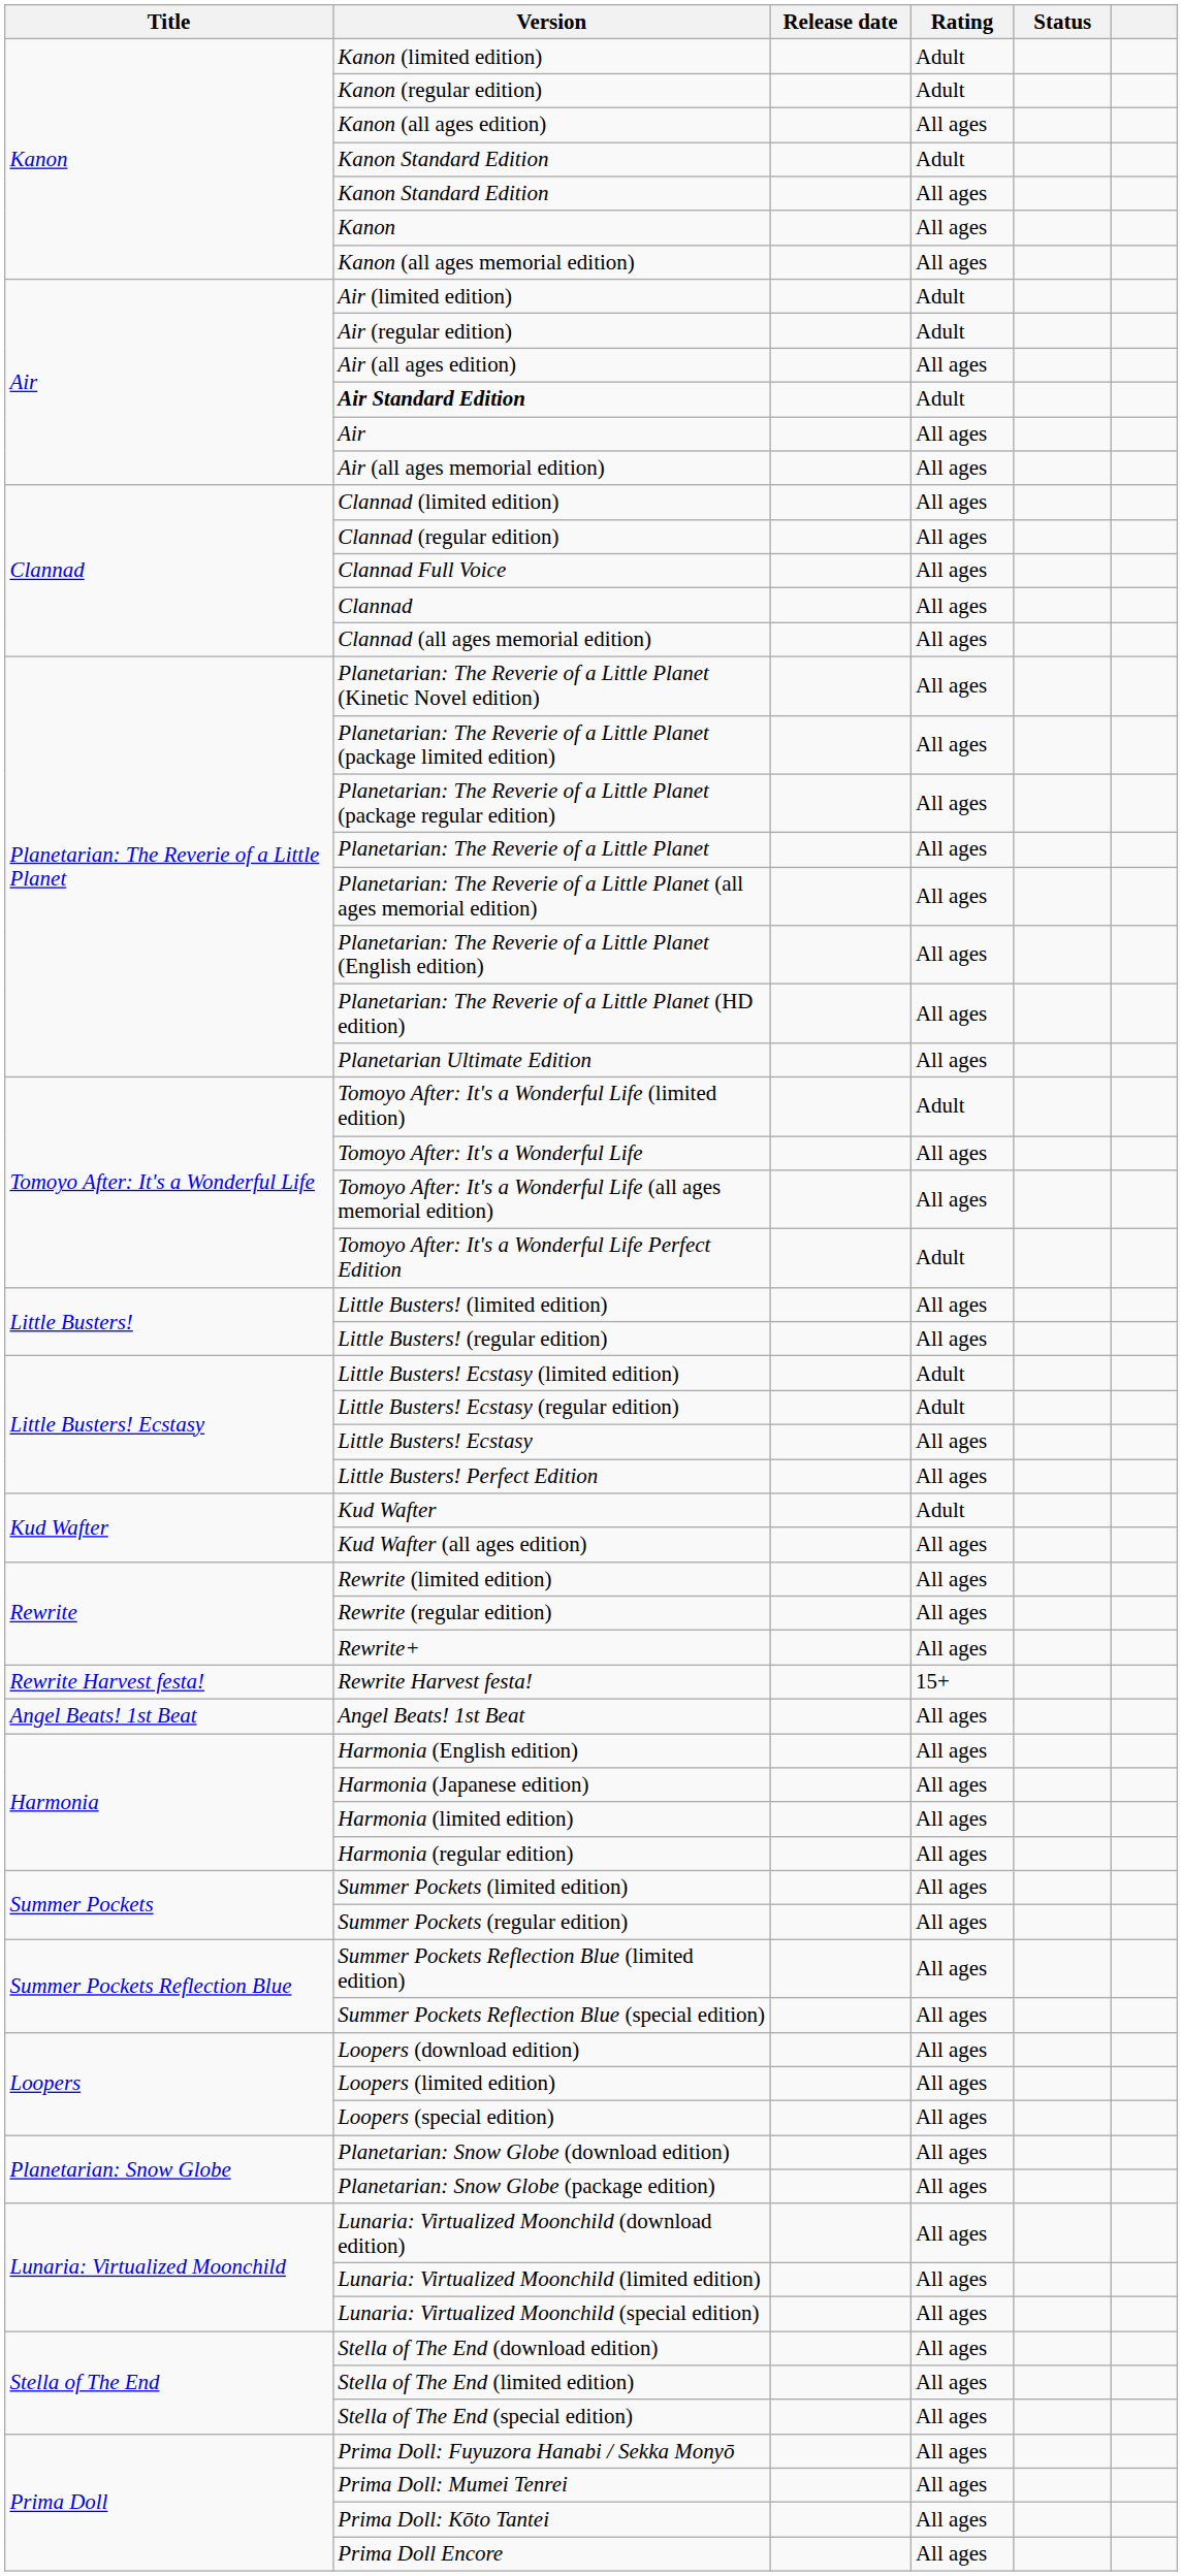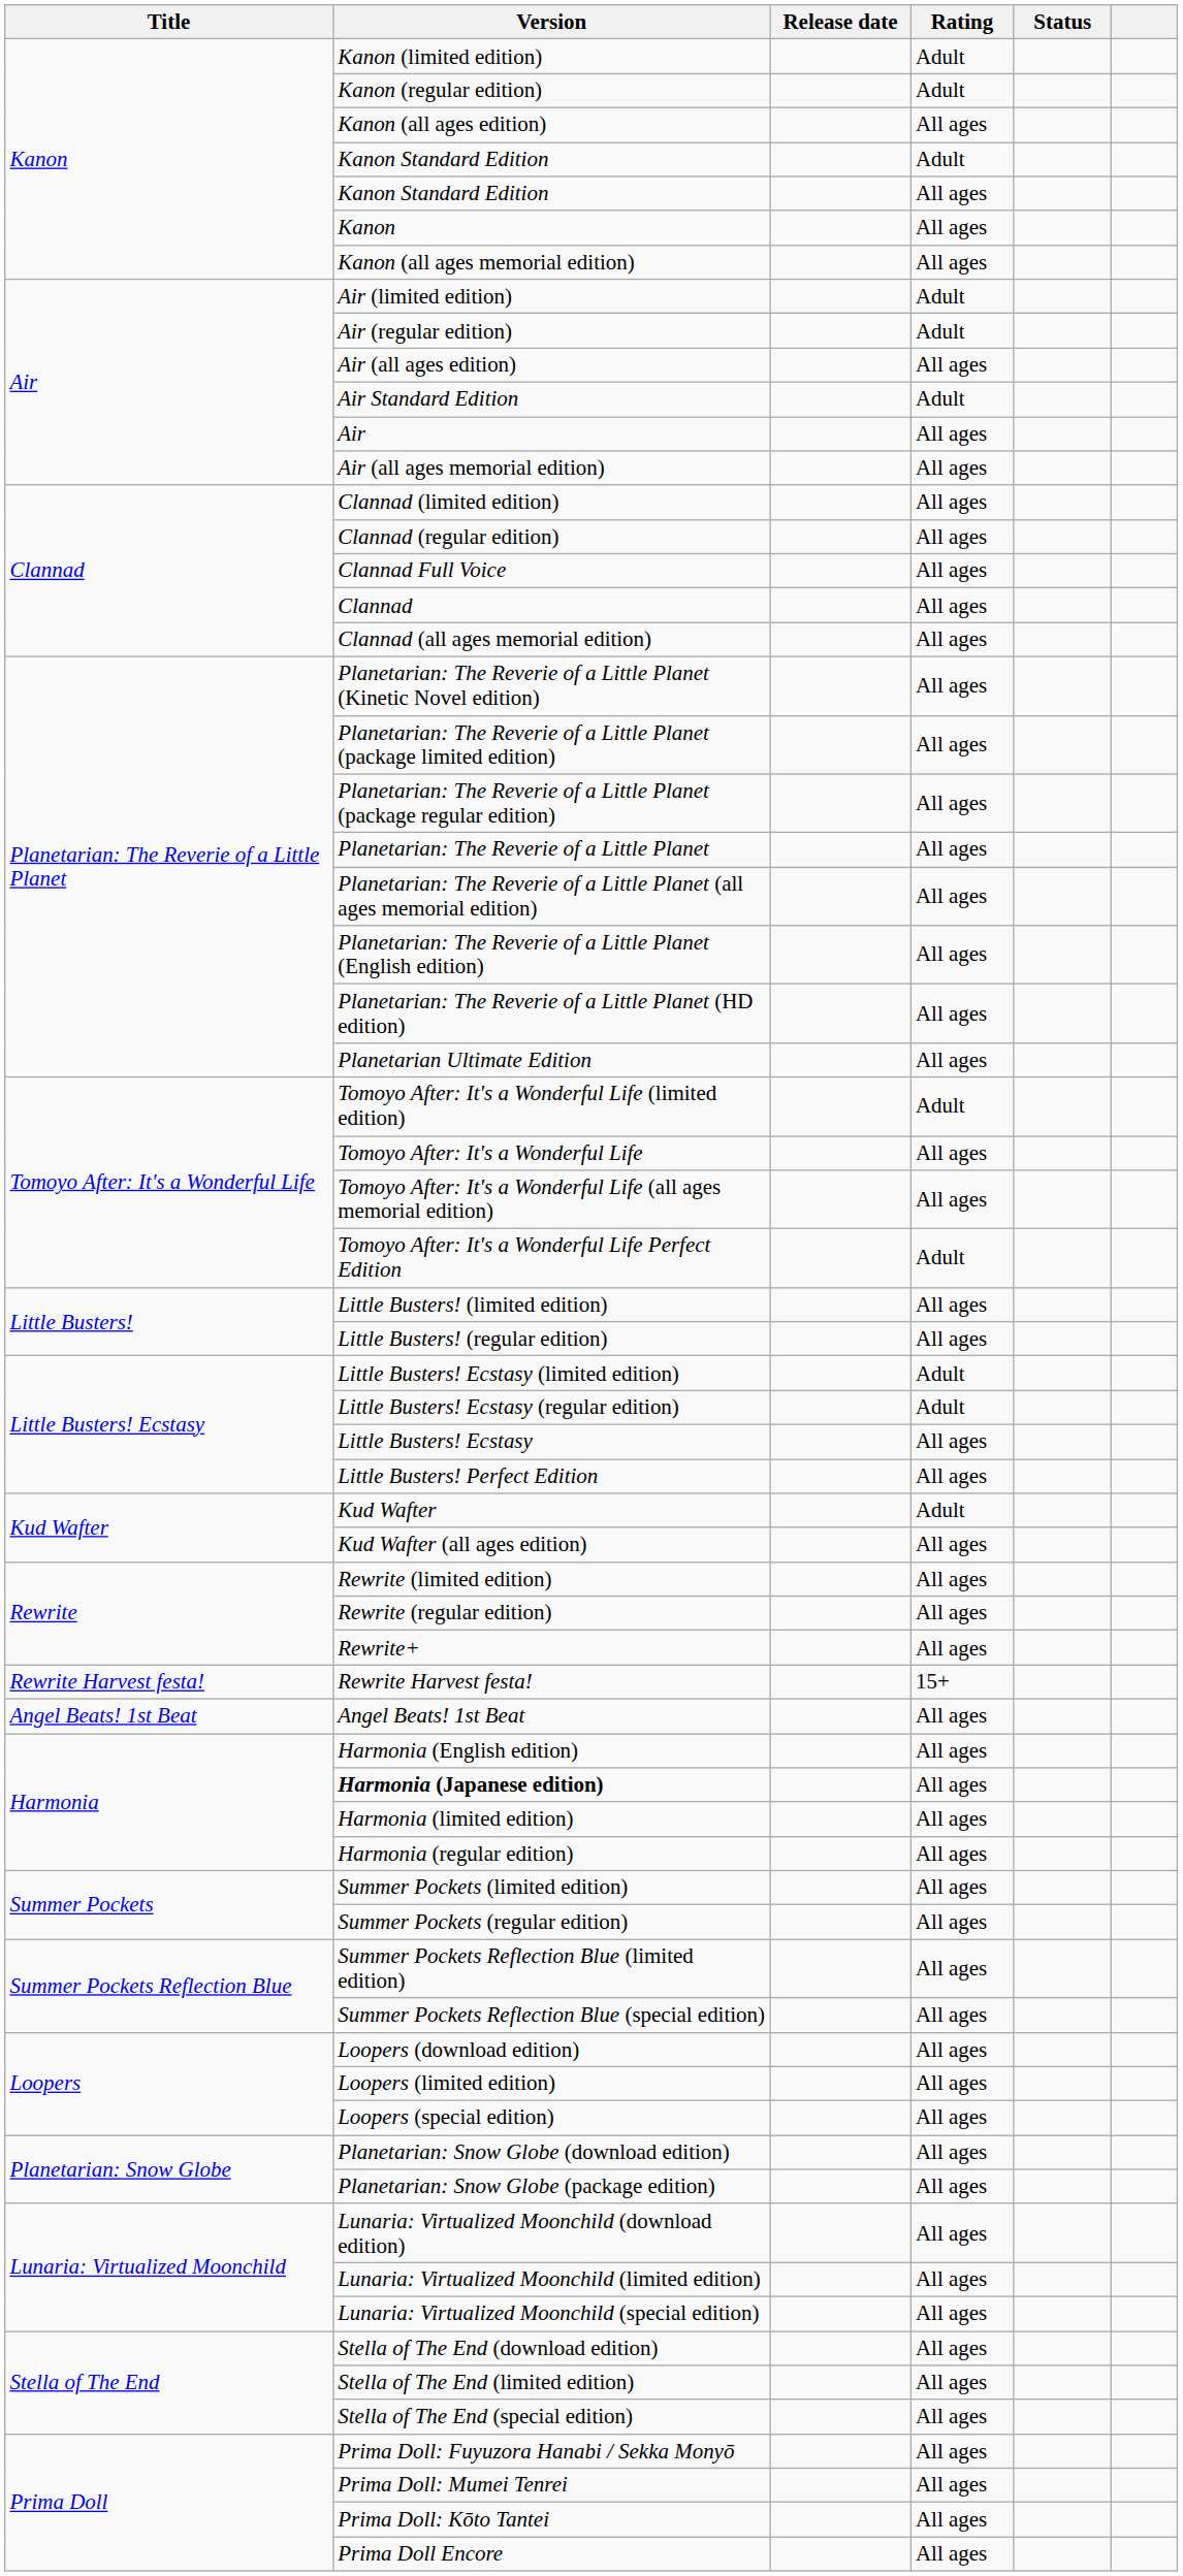Air Standard Edition | Version: bold -> normal
Harmonia (Japanese edition) | Version: normal -> bold
